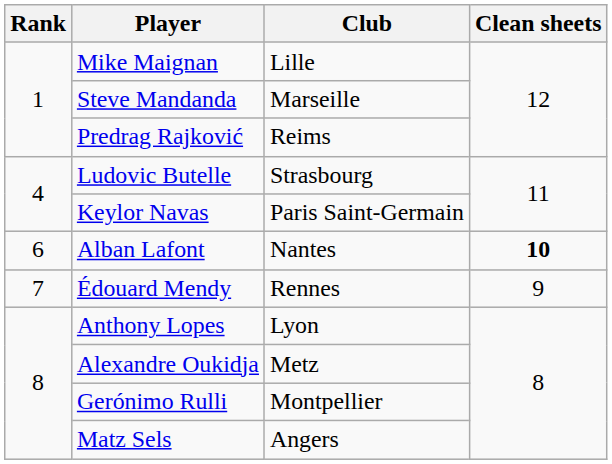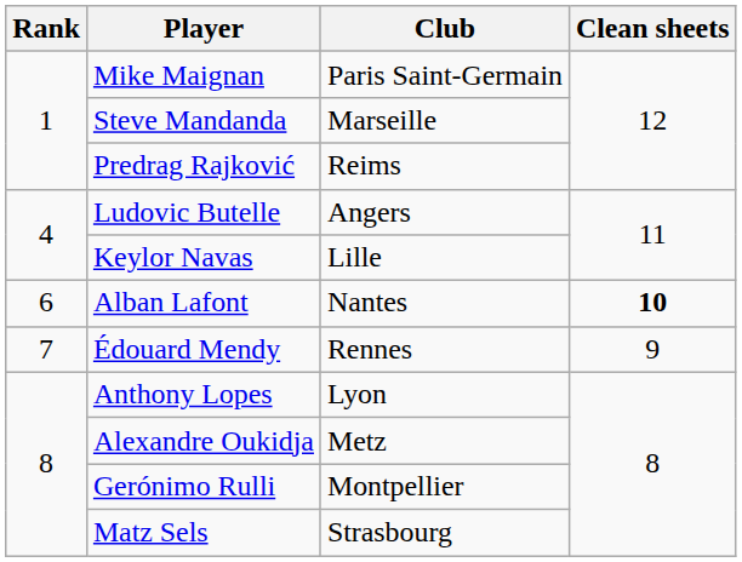Mike Maignan | Club: Lille -> Paris Saint-Germain
Ludovic Butelle | Club: Strasbourg -> Angers
Keylor Navas | Club: Paris Saint-Germain -> Lille
Matz Sels | Club: Angers -> Strasbourg
